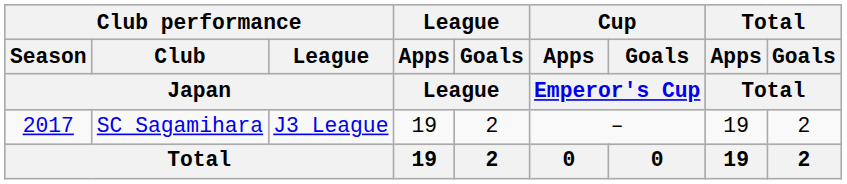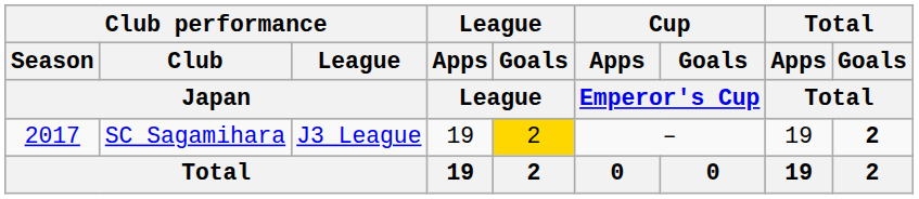SC Sagamihara | League / Goals / League: no background -> gold background
SC Sagamihara | Total / Goals / Total: normal -> bold
